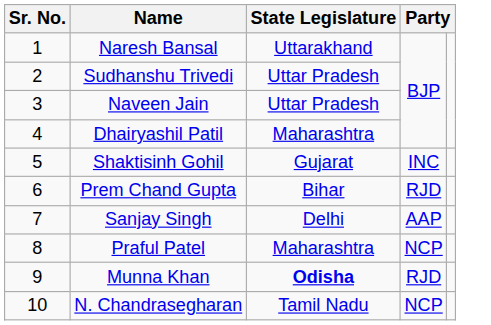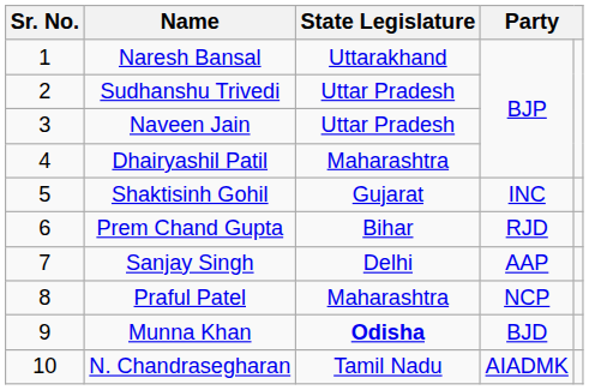Munna Khan | column 4: RJD -> BJD
N. Chandrasegharan | column 4: NCP -> AIADMK
